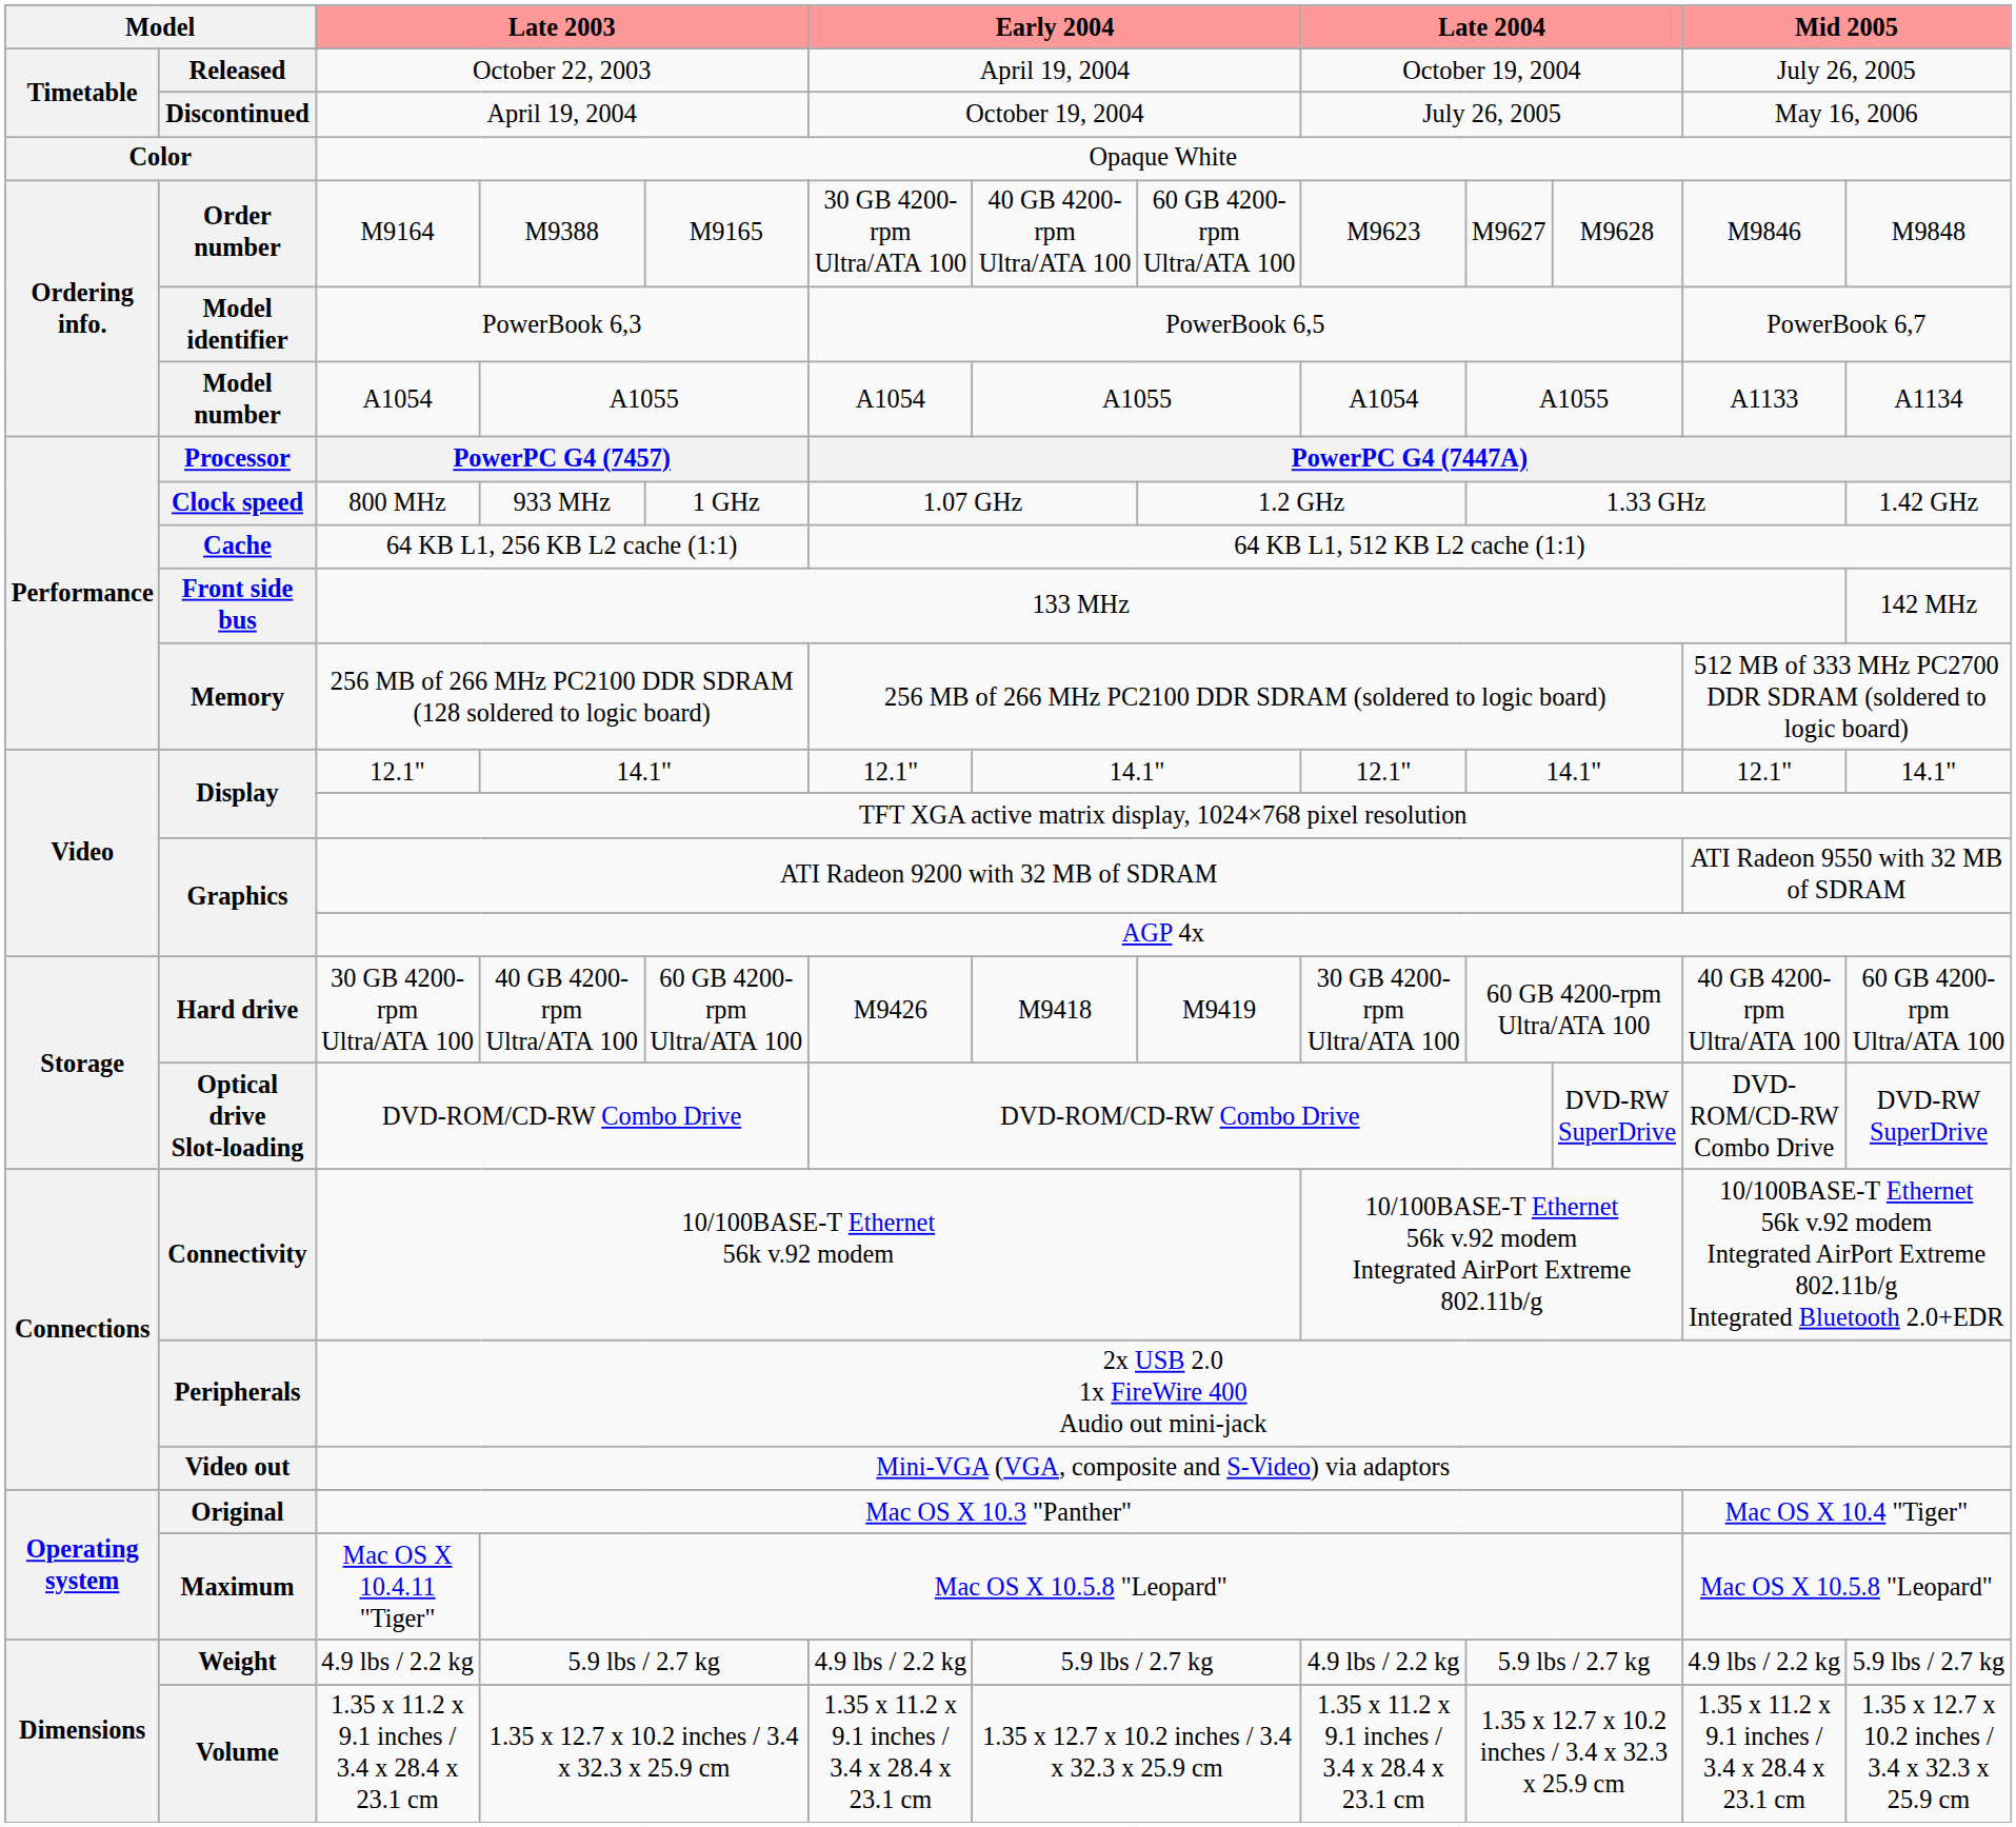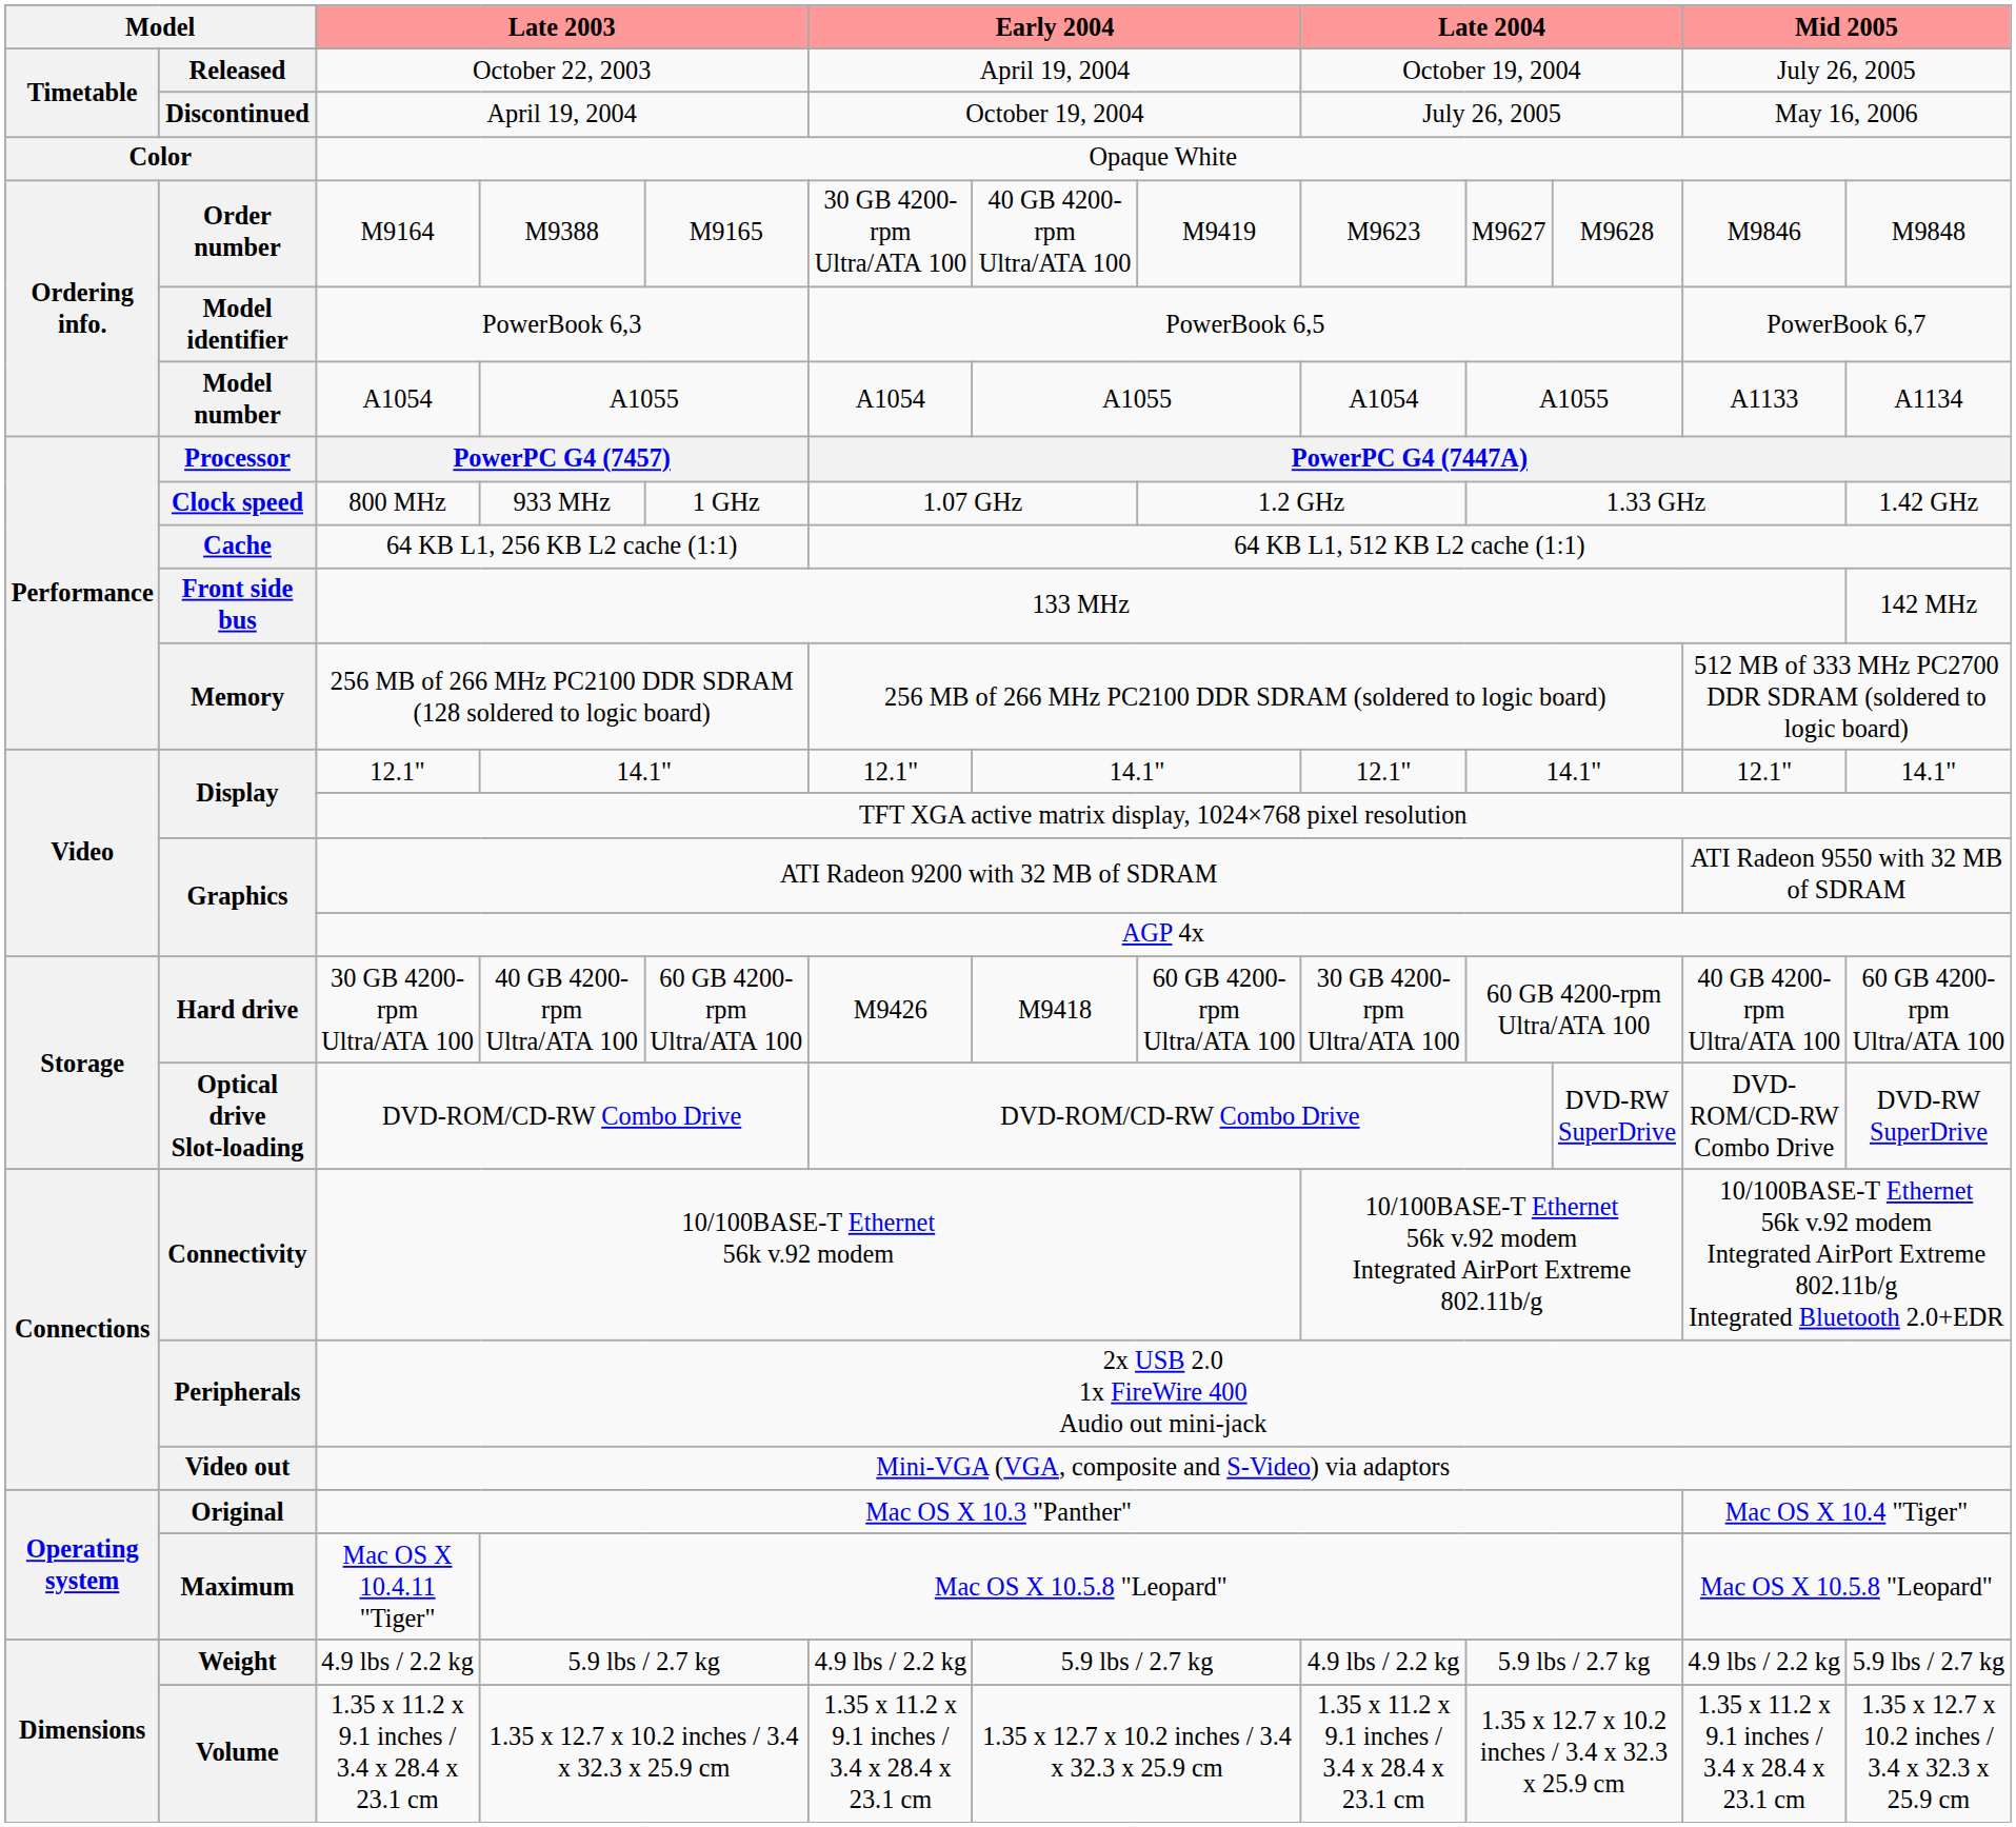Order number | column 8: 60 GB 4200-rpm Ultra/ATA 100 -> M9419
Hard drive | column 8: M9419 -> 60 GB 4200-rpm Ultra/ATA 100
